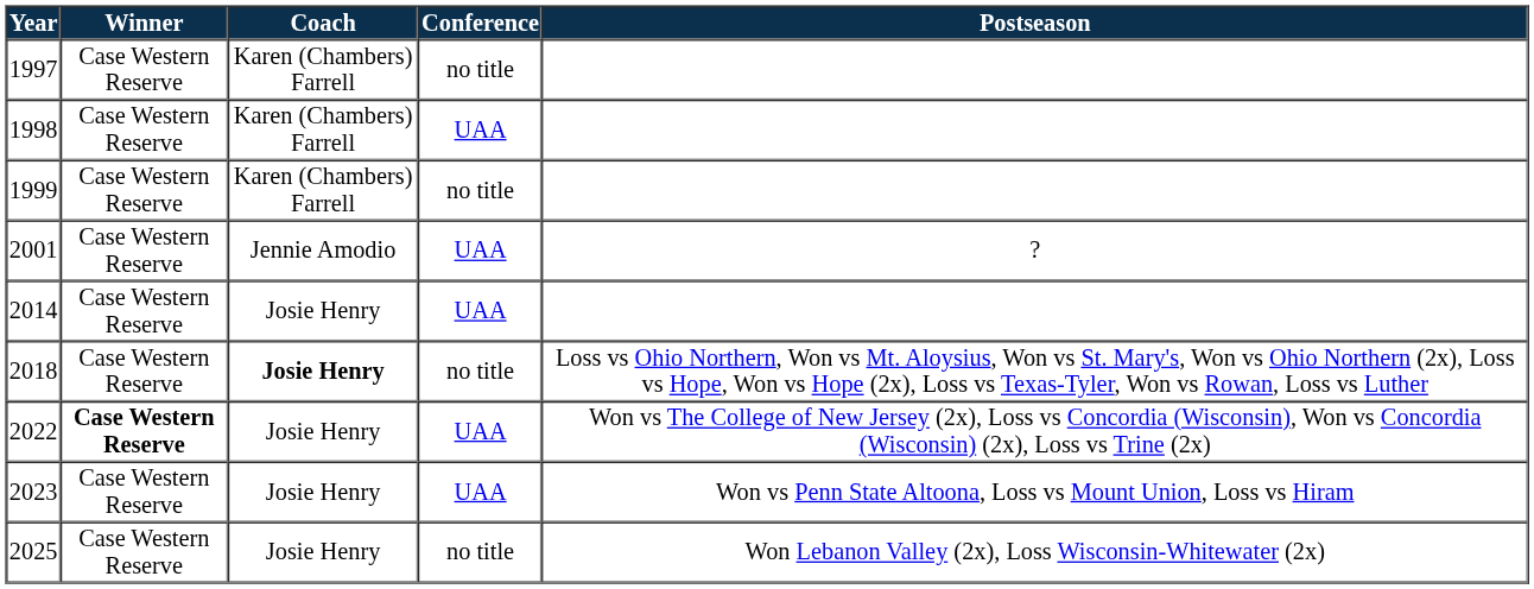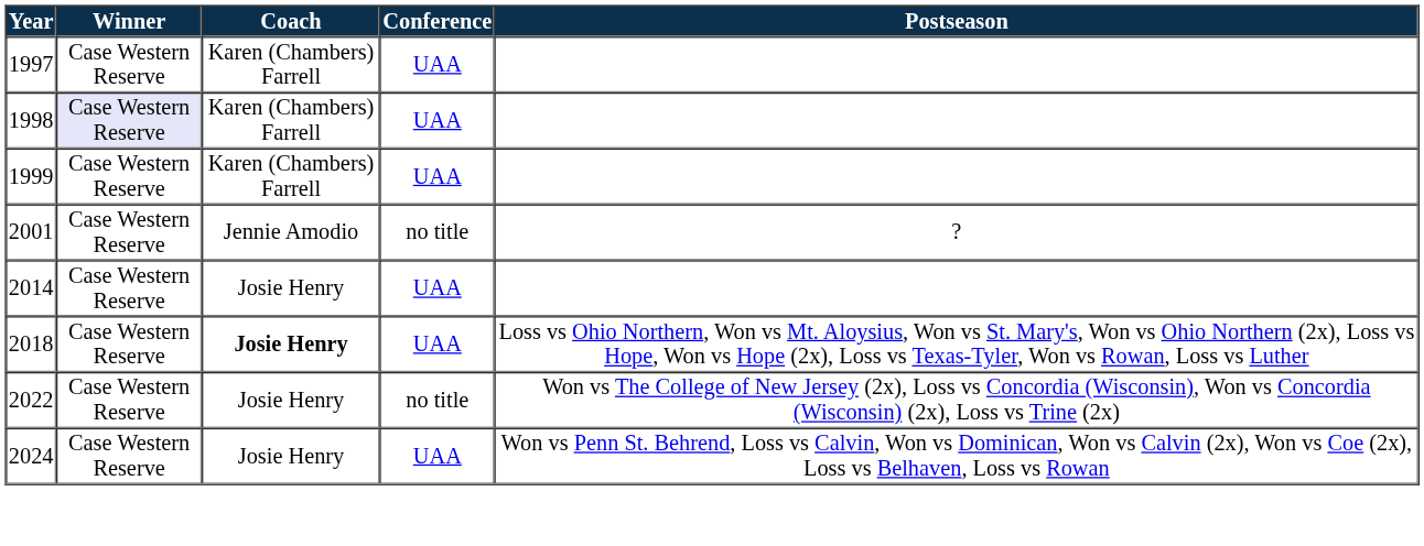1997 | Conference: no title -> UAA
1998 | Winner: no background -> lavender background
1999 | Conference: no title -> UAA
2001 | Conference: UAA -> no title
2018 | Conference: no title -> UAA
2022 | Winner: bold -> normal
2022 | Conference: UAA -> no title
- row: 2023 | Case Western Reserve | Josie Henry | UAA | Won vs Penn State Altoona, Loss vs Mount Union, Loss vs Hiram
+ row: 2024 | Case Western Reserve | Josie Henry | UAA | Won vs Penn St. Behrend, Loss vs Calvin, Won vs Dominican, Won vs Calvin (2x), Won vs Coe (2x), Loss vs Belhaven, Loss vs Rowan
- row: 2025 | Case Western Reserve | Josie Henry | no title | Won Lebanon Valley (2x), Loss Wisconsin-Whitewater (2x)
